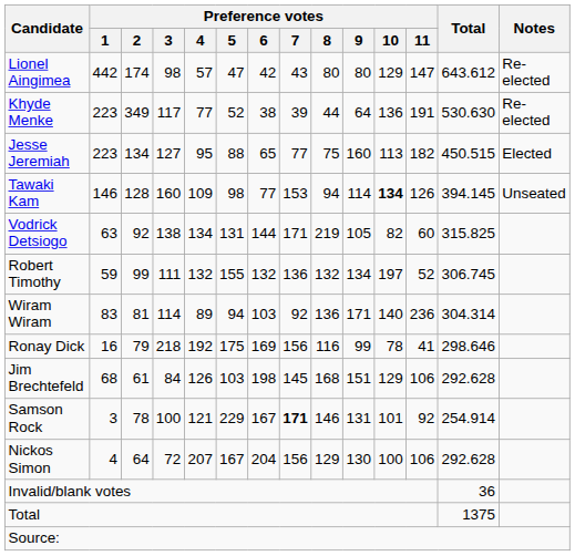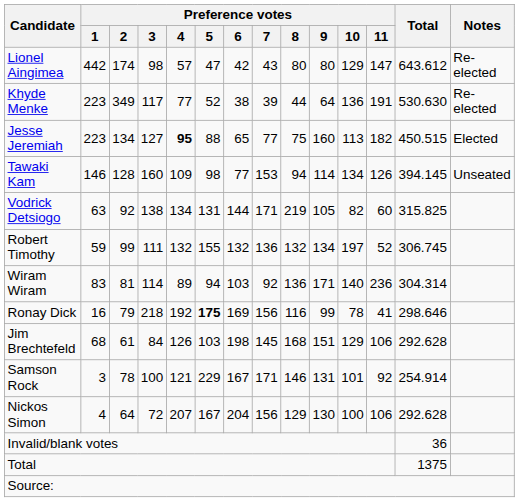Jesse Jeremiah | Preference votes / 4: normal -> bold
Tawaki Kam | Preference votes / 10: bold -> normal
Ronay Dick | Preference votes / 5: normal -> bold
Samson Rock | Preference votes / 7: bold -> normal
